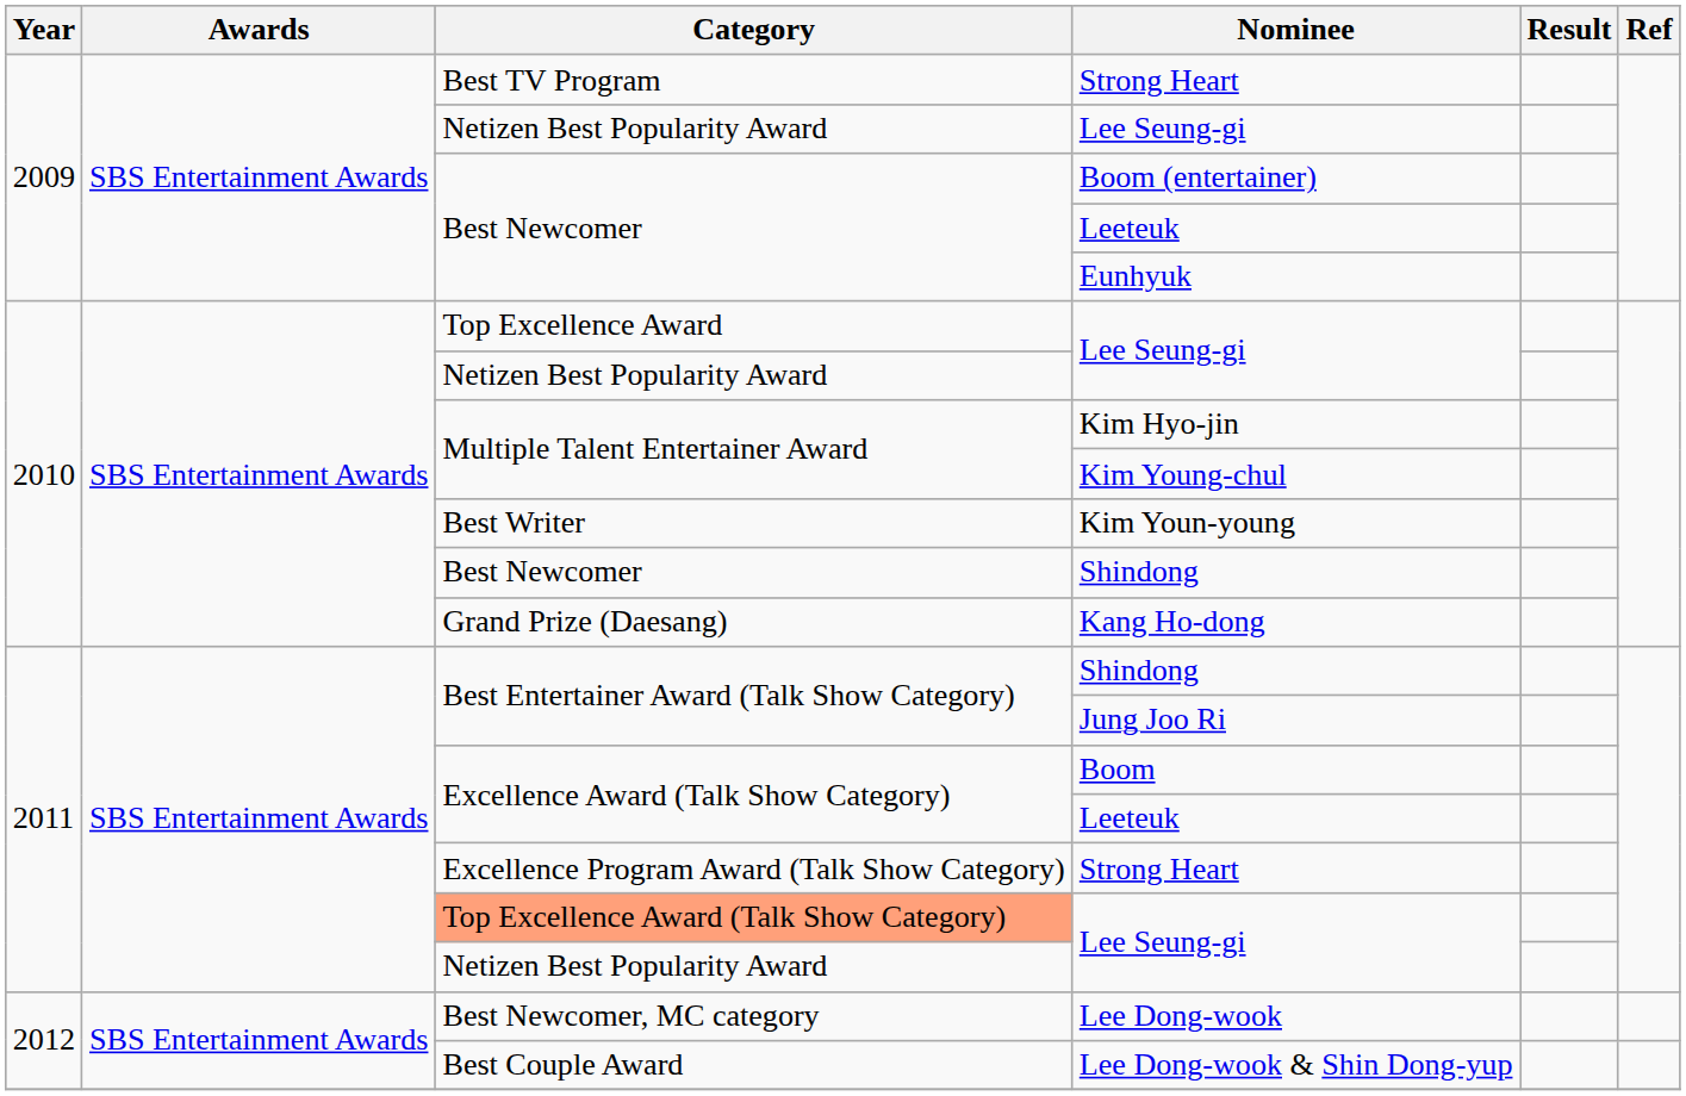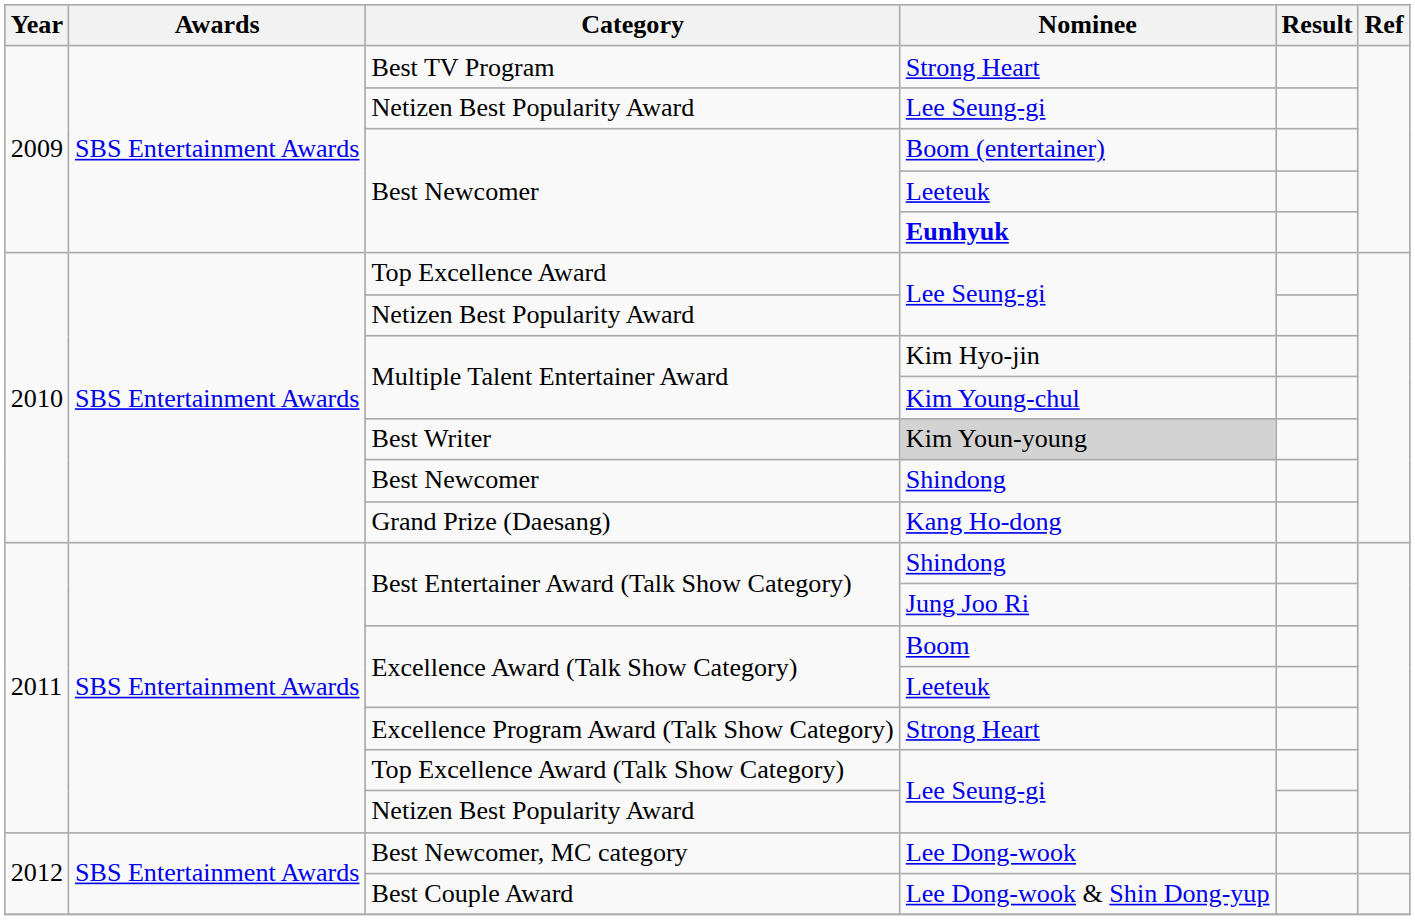Eunhyuk | Nominee: normal -> bold
Kim Youn-young | Nominee: no background -> lightgrey background
Top Excellence Award (Talk Show Category) / Lee Seung-gi | Category: lightsalmon background -> no background
